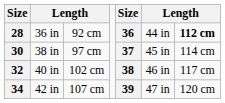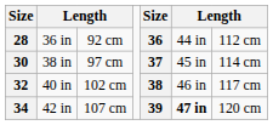28 | column 7: bold -> normal
34 | column 6: normal -> bold
